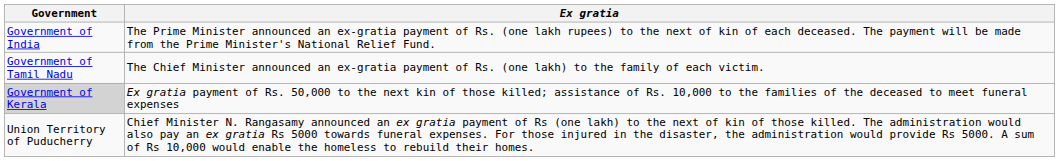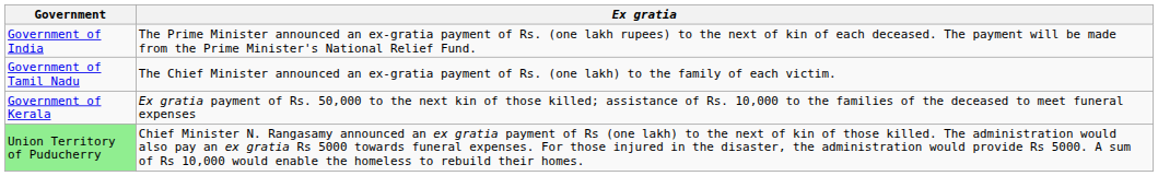Government of Kerala | Government: lightgrey background -> no background
Union Territory of Puducherry | Government: no background -> lightgreen background
